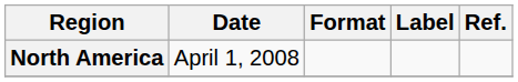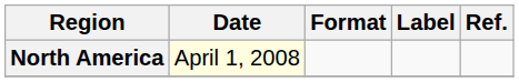North America | Date: no background -> lightyellow background
